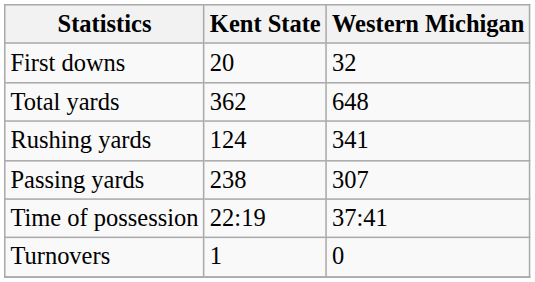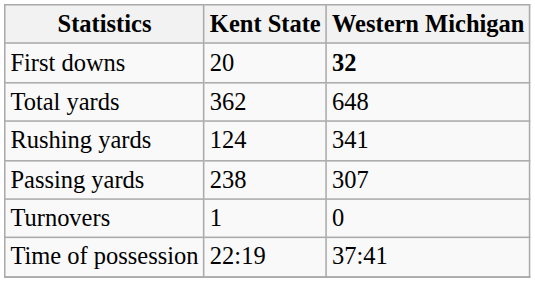First downs | Western Michigan: normal -> bold
rows swapped: Turnovers <-> Time of possession
